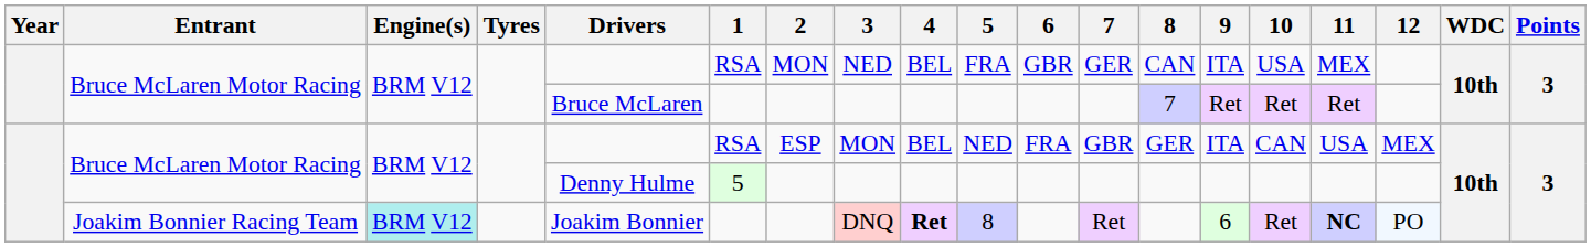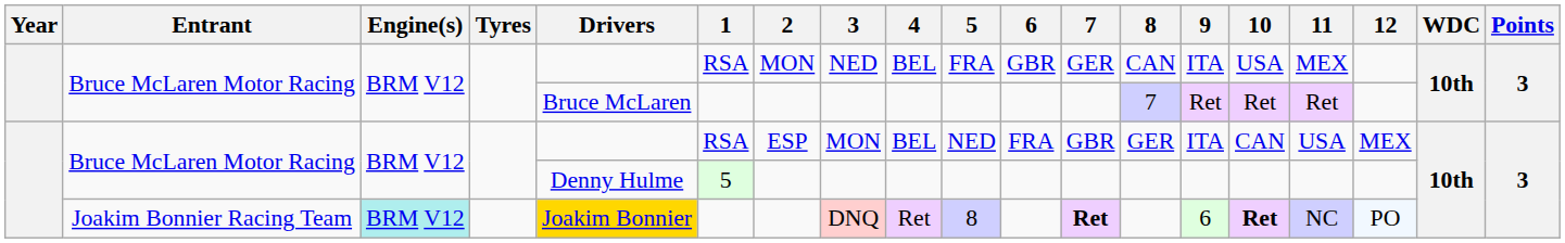Joakim Bonnier Racing Team | Drivers: no background -> gold background
Joakim Bonnier Racing Team | 4: bold -> normal
Joakim Bonnier Racing Team | 7: normal -> bold
Joakim Bonnier Racing Team | 10: normal -> bold
Joakim Bonnier Racing Team | 11: bold -> normal
